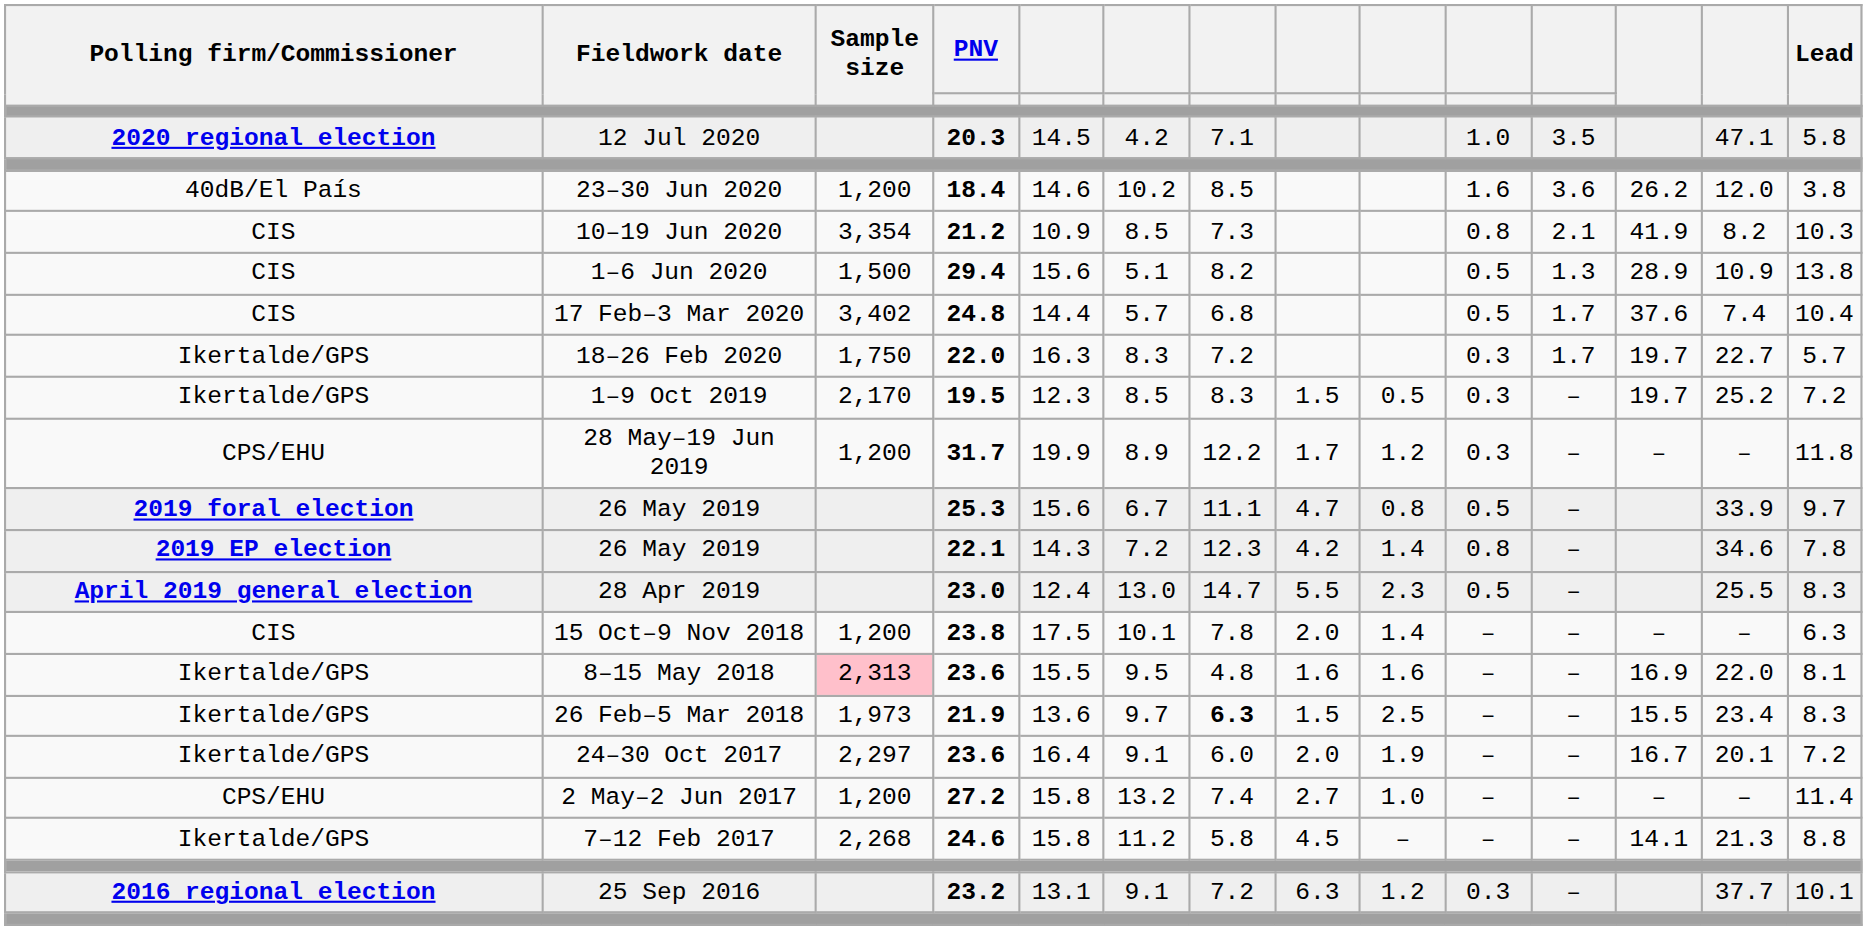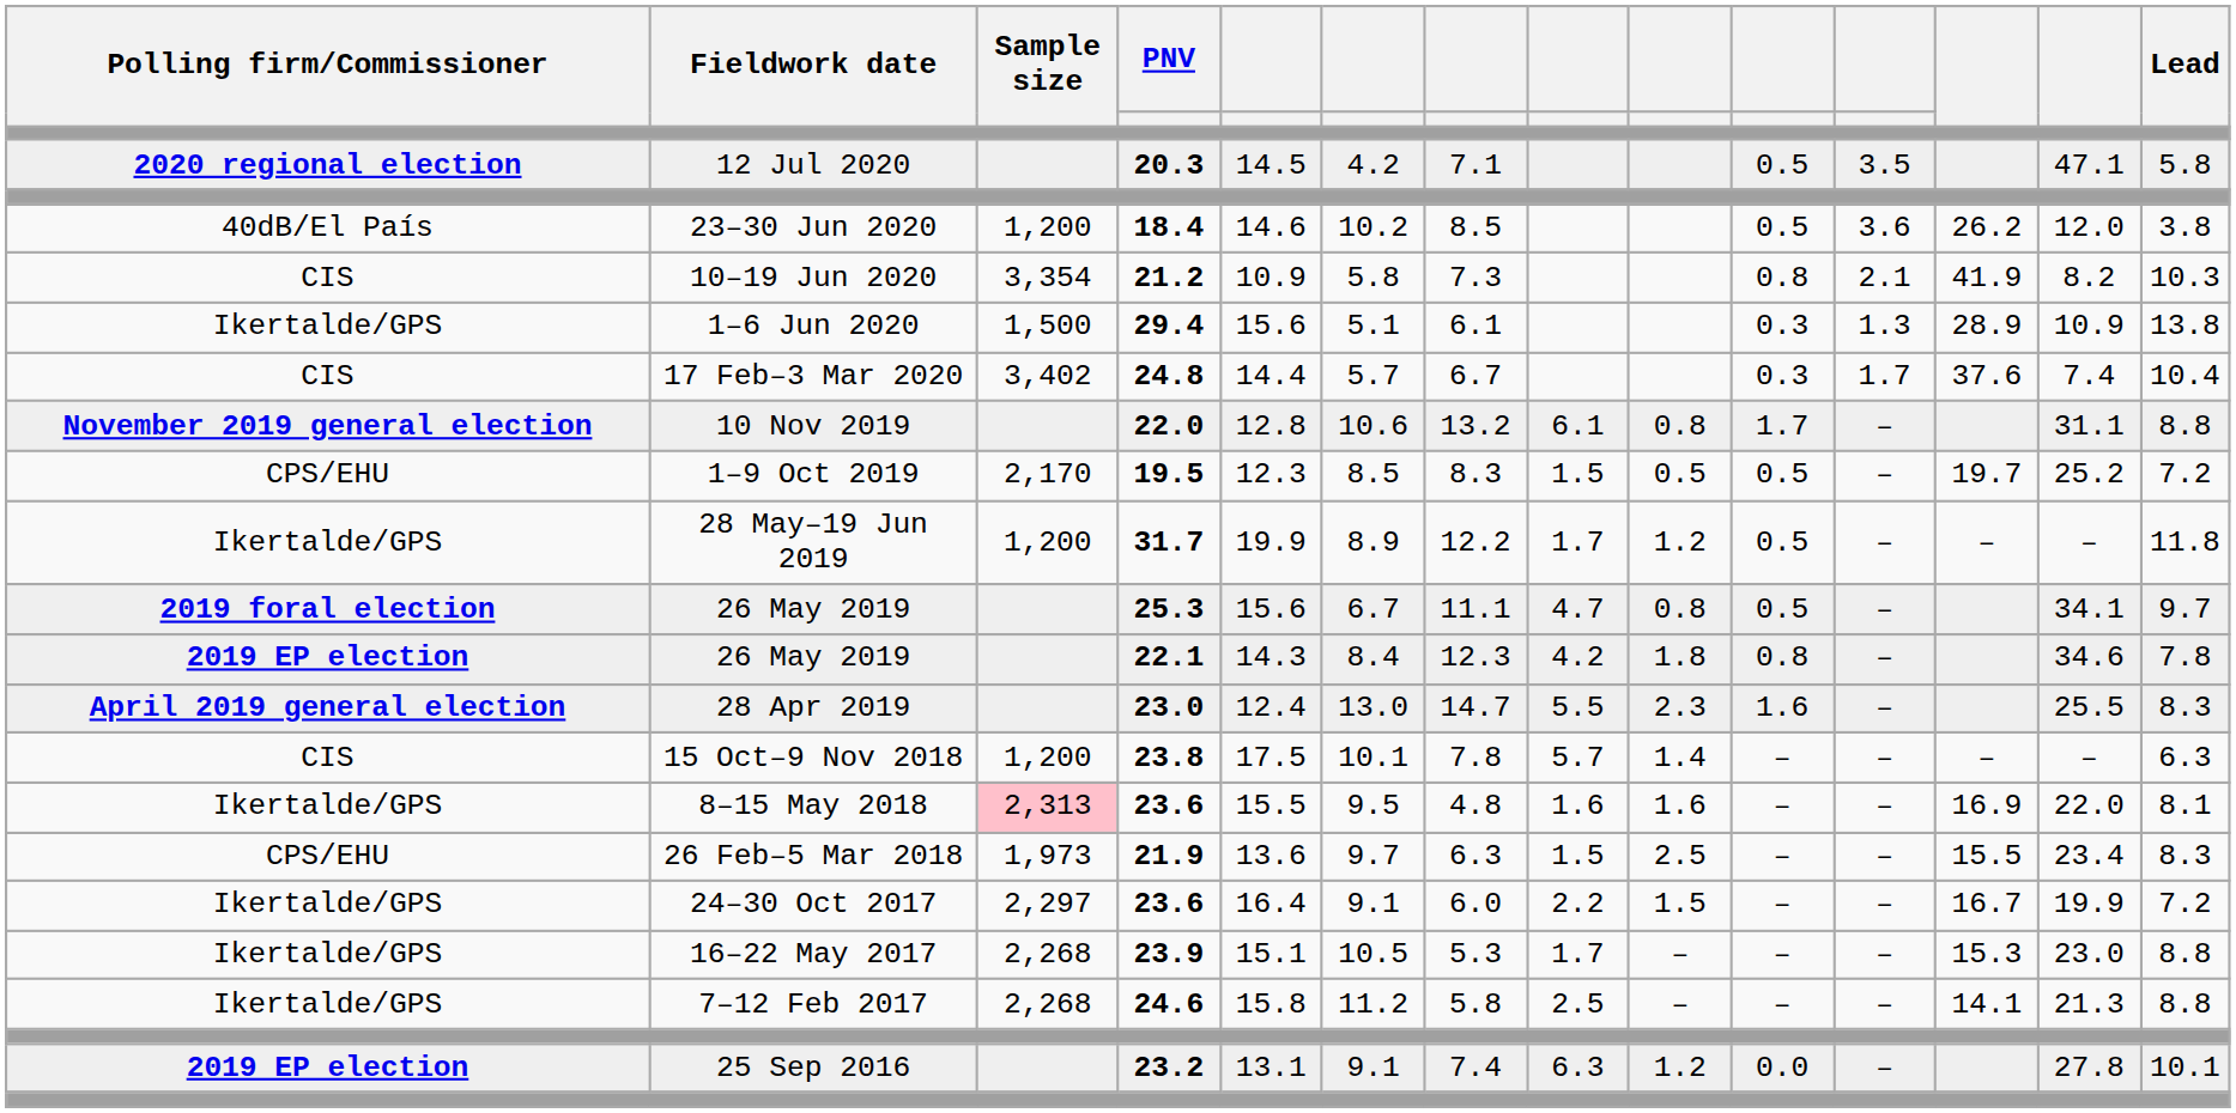12 Jul 2020 | column 10: 1.0 -> 0.5
23–30 Jun 2020 | column 10: 1.6 -> 0.5
10–19 Jun 2020 | column 6: 8.5 -> 5.8
1–6 Jun 2020 | Polling firm/Commissioner: CIS -> Ikertalde/GPS
1–6 Jun 2020 | column 7: 8.2 -> 6.1
1–6 Jun 2020 | column 10: 0.5 -> 0.3
17 Feb–3 Mar 2020 | column 7: 6.8 -> 6.7
17 Feb–3 Mar 2020 | column 10: 0.5 -> 0.3
- row: Ikertalde/GPS | 18–26 Feb 2020 | 1,750 | 22.0 | 16.3 | 8.3 | 7.2 | 0.3 | 1.7 | 19.7 | 22.7 | 5.7
+ row: November 2019 general election | 10 Nov 2019 | 22.0 | 12.8 | 10.6 | 13.2 | 6.1 | 0.8 | 1.7 | – | 31.1 | 8.8
1–9 Oct 2019 | Polling firm/Commissioner: Ikertalde/GPS -> CPS/EHU
1–9 Oct 2019 | column 10: 0.3 -> 0.5
28 May–19 Jun 2019 | Polling firm/Commissioner: CPS/EHU -> Ikertalde/GPS
28 May–19 Jun 2019 | column 10: 0.3 -> 0.5
26 May 2019 / 25.3 | column 13: 33.9 -> 34.1
26 May 2019 / 22.1 | column 6: 7.2 -> 8.4
26 May 2019 / 22.1 | column 9: 1.4 -> 1.8
28 Apr 2019 | column 10: 0.5 -> 1.6
15 Oct–9 Nov 2018 | column 8: 2.0 -> 5.7
26 Feb–5 Mar 2018 | Polling firm/Commissioner: Ikertalde/GPS -> CPS/EHU
26 Feb–5 Mar 2018 | column 7: bold -> normal
24–30 Oct 2017 | column 8: 2.0 -> 2.2
24–30 Oct 2017 | column 9: 1.9 -> 1.5
24–30 Oct 2017 | column 13: 20.1 -> 19.9
- row: CPS/EHU | 2 May–2 Jun 2017 | 1,200 | 27.2 | 15.8 | 13.2 | 7.4 | 2.7 | 1.0 | – | – | – | – | 11.4
+ row: Ikertalde/GPS | 16–22 May 2017 | 2,268 | 23.9 | 15.1 | 10.5 | 5.3 | 1.7 | – | – | – | 15.3 | 23.0 | 8.8
7–12 Feb 2017 | column 8: 4.5 -> 2.5
25 Sep 2016 | Polling firm/Commissioner: 2016 regional election -> 2019 EP election
25 Sep 2016 | column 7: 7.2 -> 7.4
25 Sep 2016 | column 10: 0.3 -> 0.0
25 Sep 2016 | column 13: 37.7 -> 27.8
